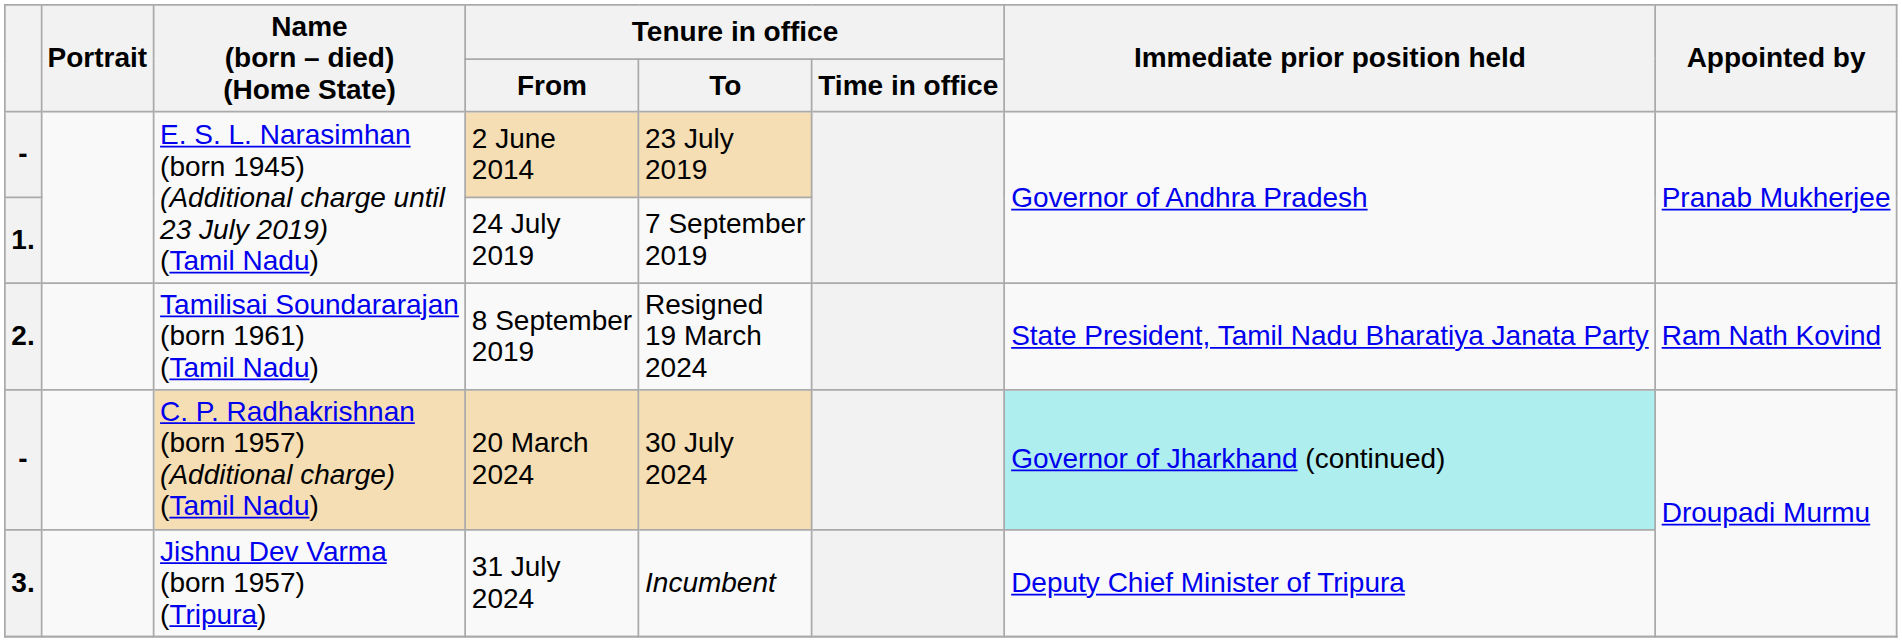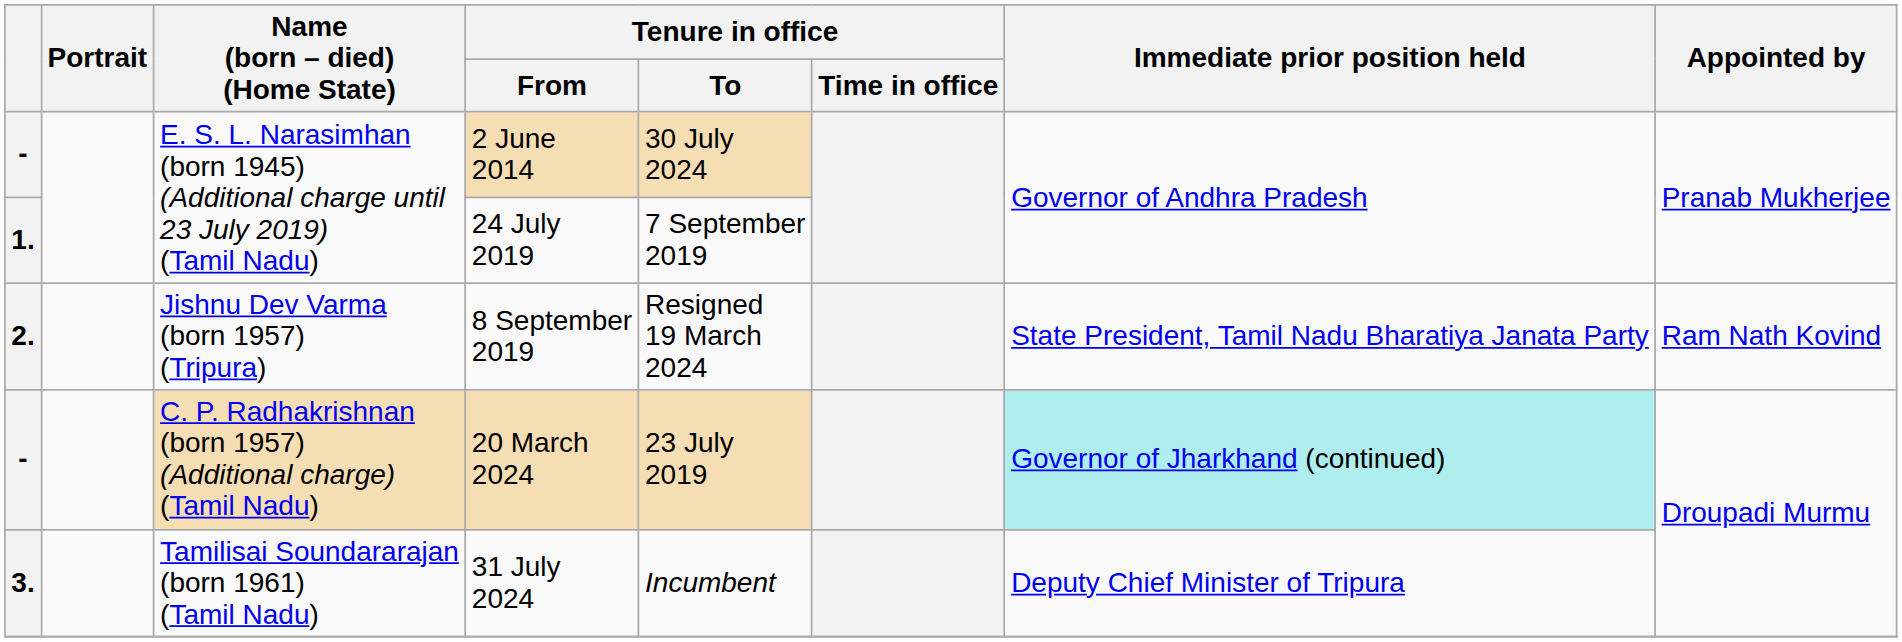2 June 2014 | Tenure in office / To: 23 July 2019 -> 30 July 2024
8 September 2019 | Name (born – died) (Home State): Tamilisai Soundararajan (born 1961) (Tamil Nadu) -> Jishnu Dev Varma (born 1957) (Tripura)
20 March 2024 | Tenure in office / To: 30 July 2024 -> 23 July 2019
31 July 2024 | Name (born – died) (Home State): Jishnu Dev Varma (born 1957) (Tripura) -> Tamilisai Soundararajan (born 1961) (Tamil Nadu)
